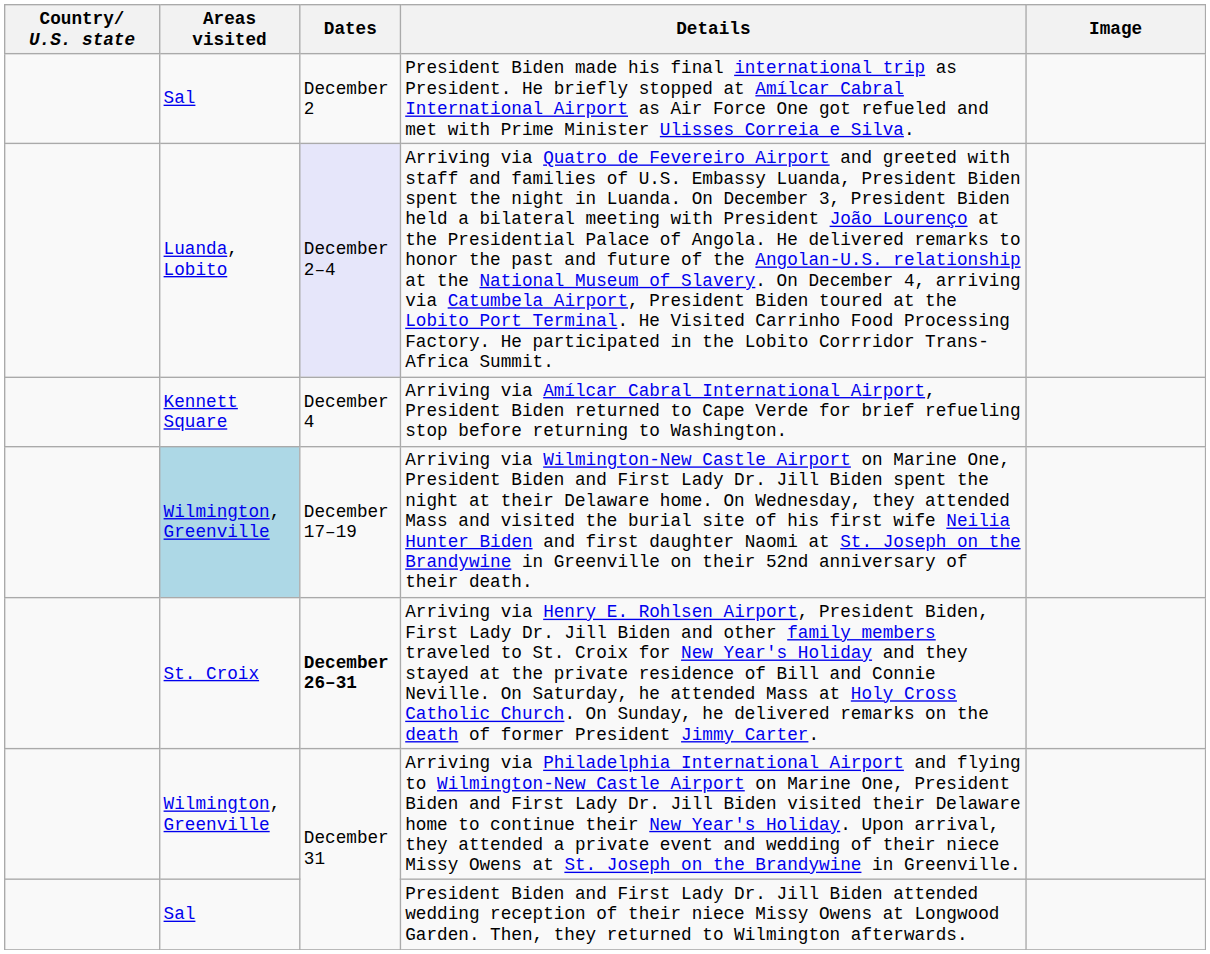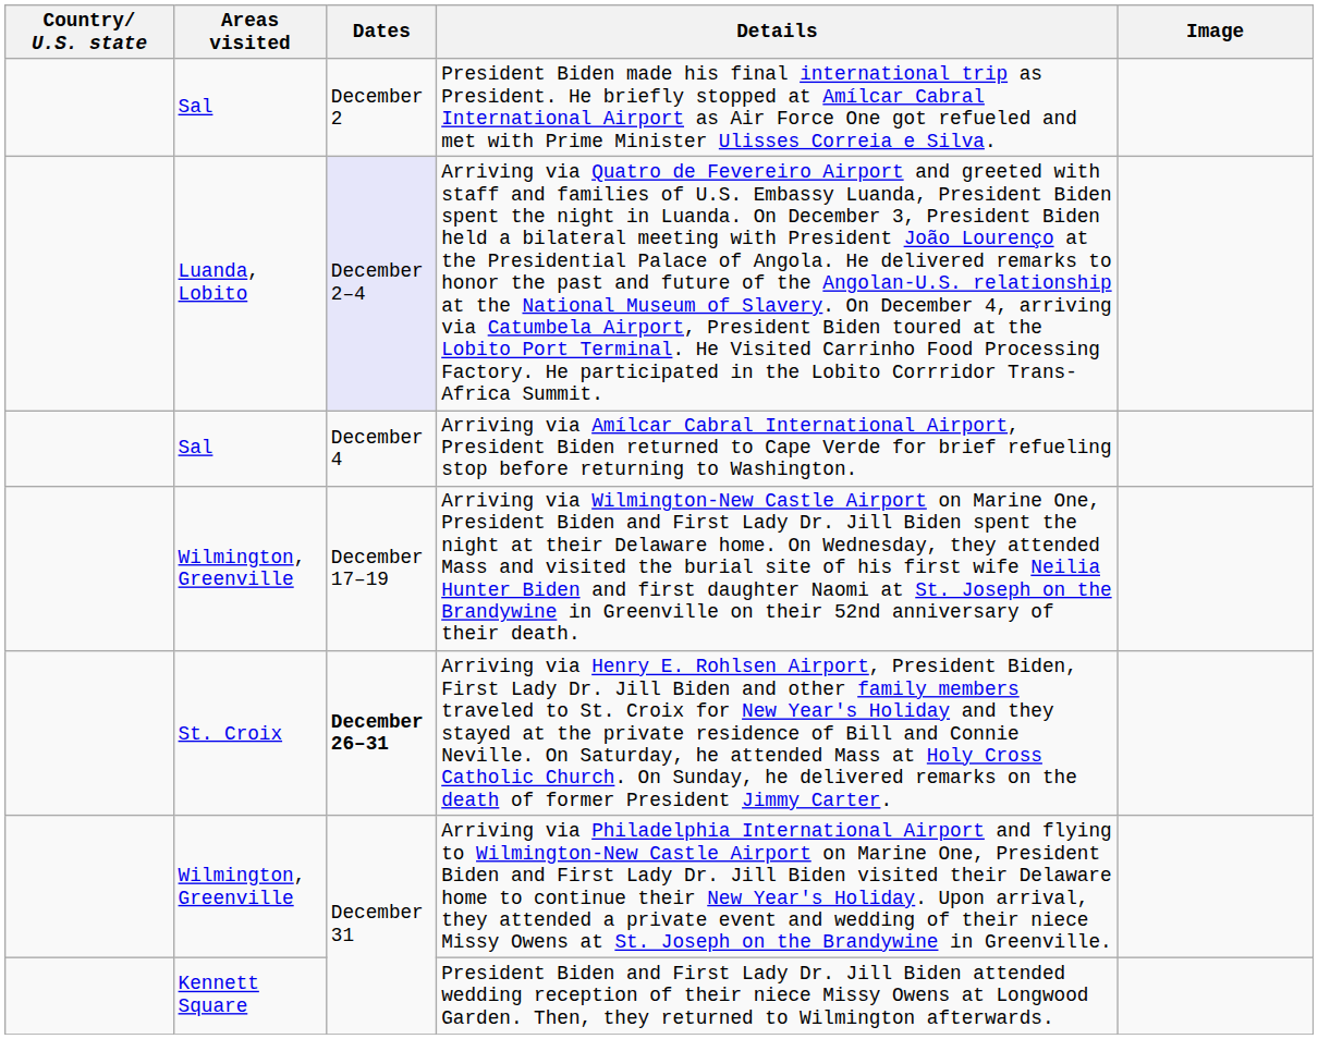row 4 | Areas visited: Kennett Square -> Sal
row 5 | Areas visited: lightblue background -> no background
row 8 | Areas visited: Sal -> Kennett Square
